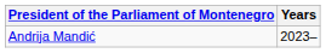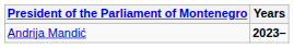Andrija Mandić | Years: normal -> bold
